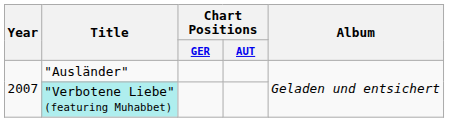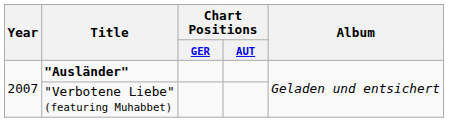"Ausländer" | Title: normal -> bold
"Verbotene Liebe" (featuring Muhabbet) | Title: paleturquoise background -> no background
